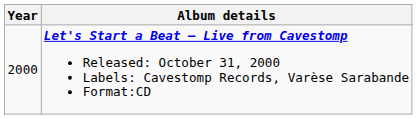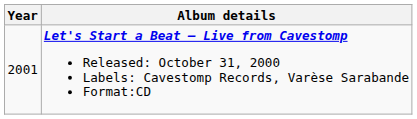row 2 | Year: 2000 -> 2001
